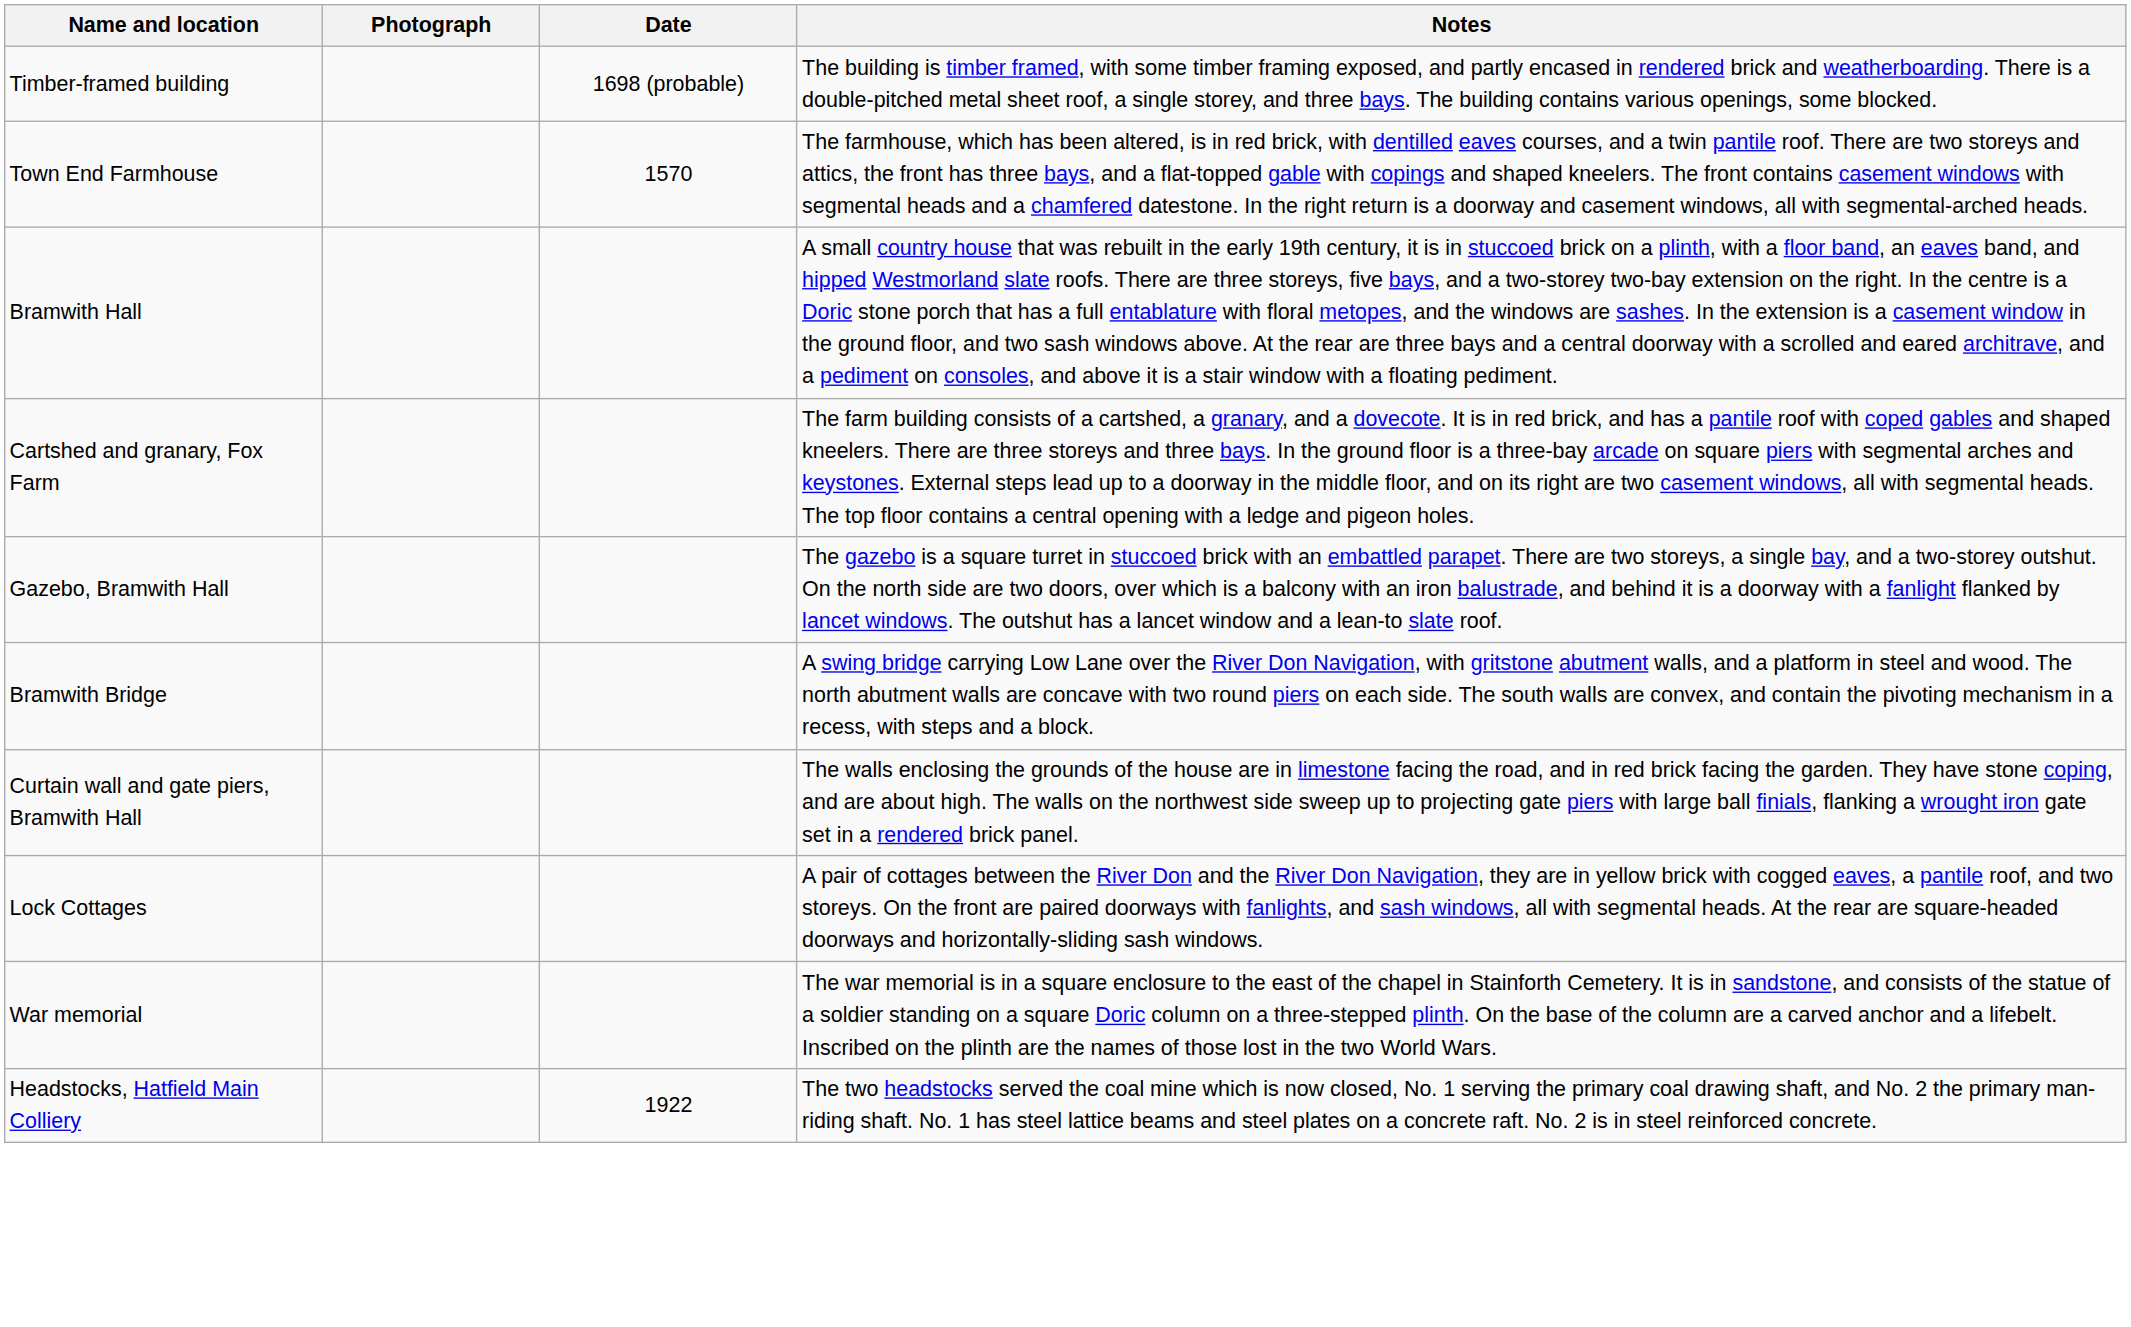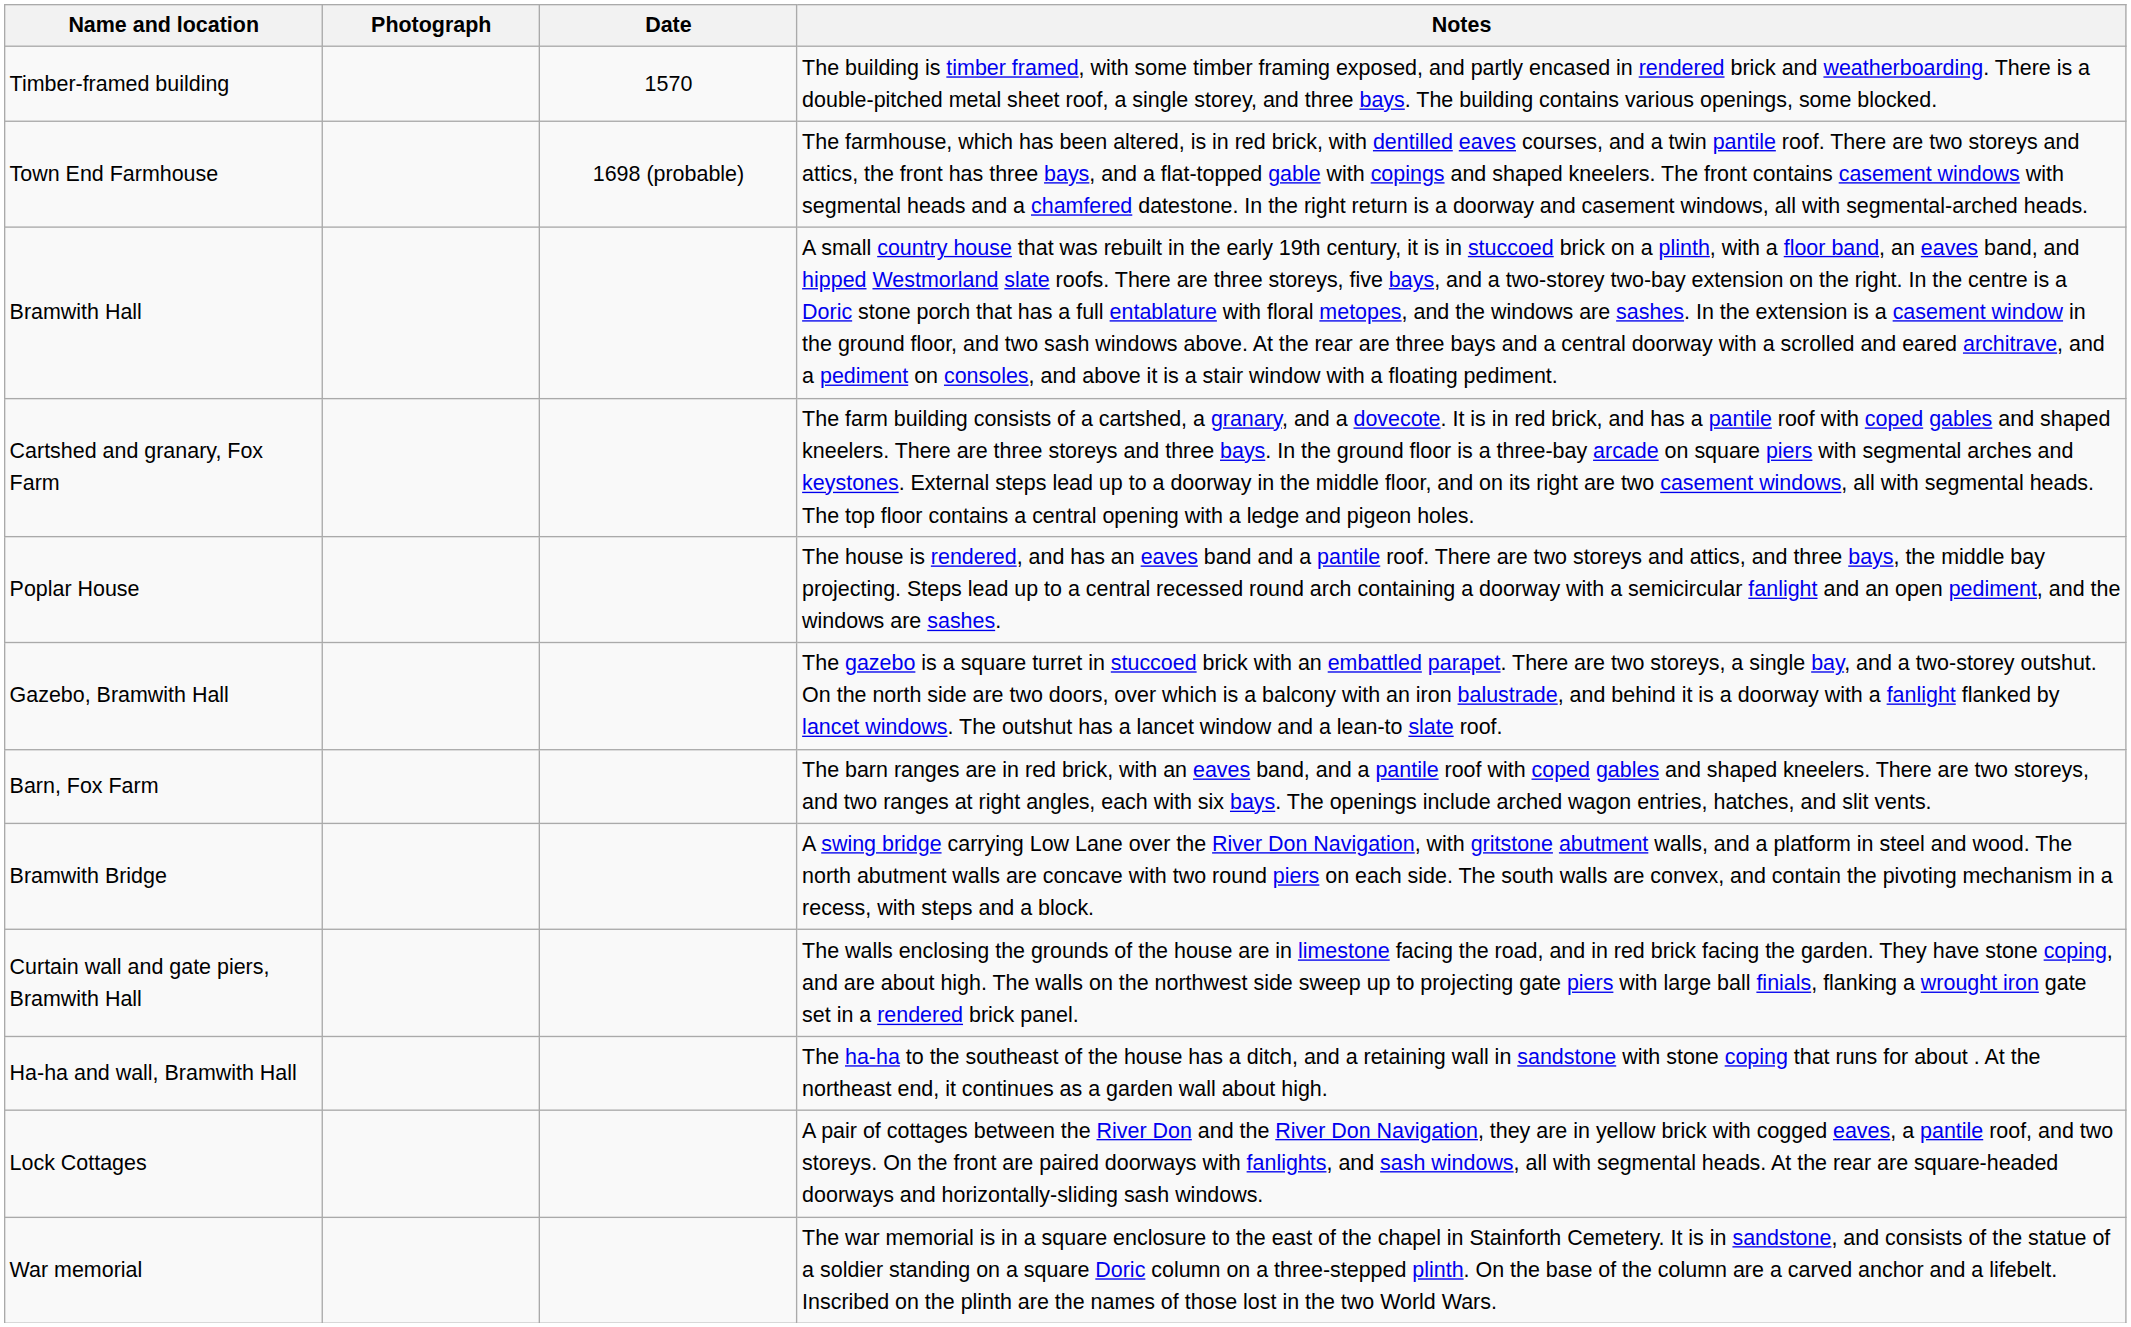Timber-framed building | Date: 1698 (probable) -> 1570
Town End Farmhouse | Date: 1570 -> 1698 (probable)
+ row: Poplar House | The house is rendered, and has an eaves band and a pantile roof. There are two storeys and attics, and three bays, the middle bay projecting. Steps lead up to a central recessed round arch containing a doorway with a semicircular fanlight and an open pediment, and the windows are sashes.
+ row: Barn, Fox Farm | The barn ranges are in red brick, with an eaves band, and a pantile roof with coped gables and shaped kneelers. There are two storeys, and two ranges at right angles, each with six bays. The openings include arched wagon entries, hatches, and slit vents.
+ row: Ha-ha and wall, Bramwith Hall | The ha-ha to the southeast of the house has a ditch, and a retaining wall in sandstone with stone coping that runs for about . At the northeast end, it continues as a garden wall about high.
- row: Headstocks, Hatfield Main Colliery | 1922 | The two headstocks served the coal mine which is now closed, No. 1 serving the primary coal drawing shaft, and No. 2 the primary man-riding shaft. No. 1 has steel lattice beams and steel plates on a concrete raft. No. 2 is in steel reinforced concrete.
